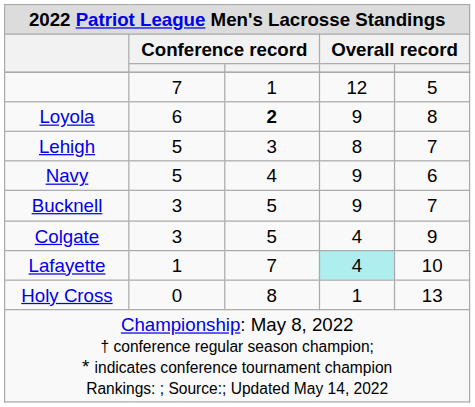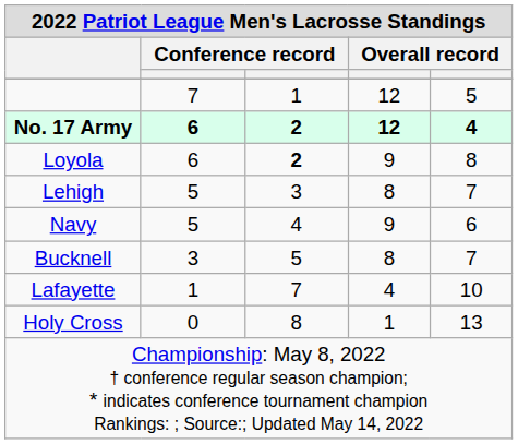+ row: No. 17 Army | 6 | 2 | 12 | 4
Bucknell | column 4: 9 -> 8
- row: Colgate | 3 | 5 | 4 | 9
Lafayette | column 4: paleturquoise background -> no background
